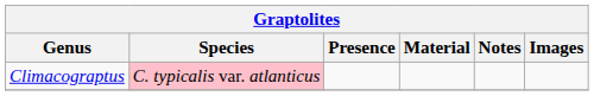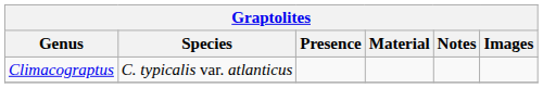Climacograptus | Species: pink background -> no background
